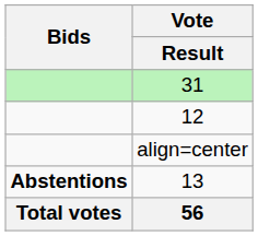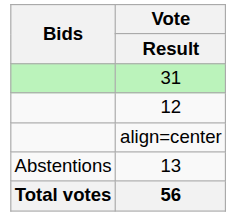13 | Bids: bold -> normal
